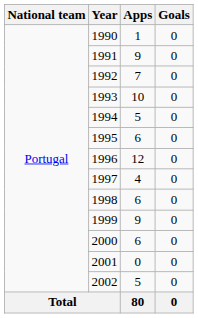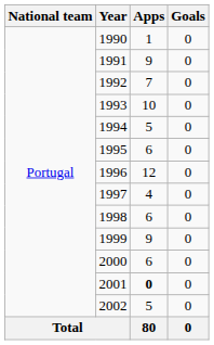2001 | Apps: normal -> bold
